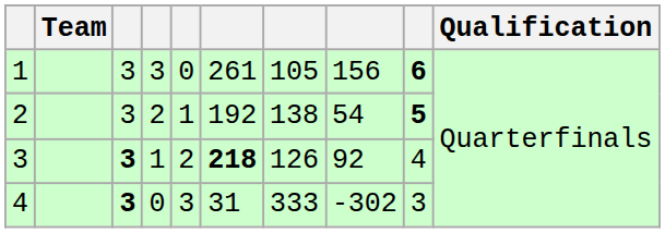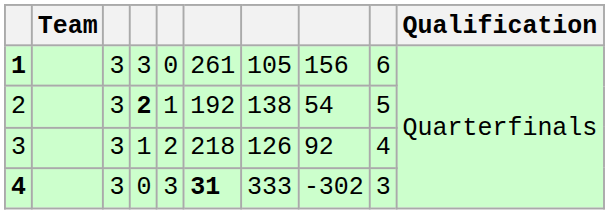row 2 | column 1: normal -> bold
row 2 | column 9: bold -> normal
row 3 | column 4: normal -> bold
row 3 | column 9: bold -> normal
row 4 | column 3: bold -> normal
row 4 | column 6: bold -> normal
row 5 | column 1: normal -> bold
row 5 | column 3: bold -> normal
row 5 | column 6: normal -> bold
